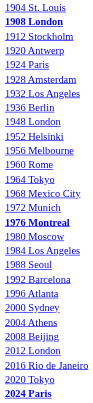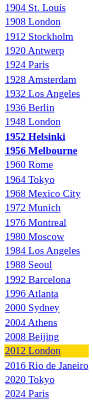1908 London | column 1: bold -> normal
1952 Helsinki | column 1: normal -> bold
1956 Melbourne | column 1: normal -> bold
1976 Montreal | column 1: bold -> normal
2012 London | column 1: no background -> gold background
2024 Paris | column 1: bold -> normal
